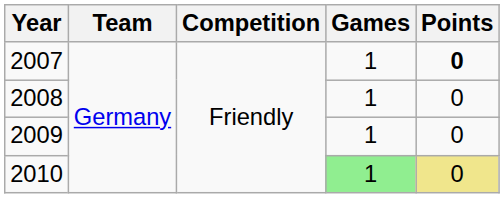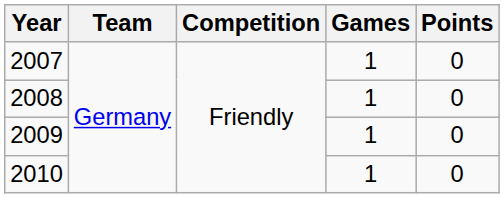2007 | Points: bold -> normal
2010 | Games: lightgreen background -> no background
2010 | Points: khaki background -> no background
